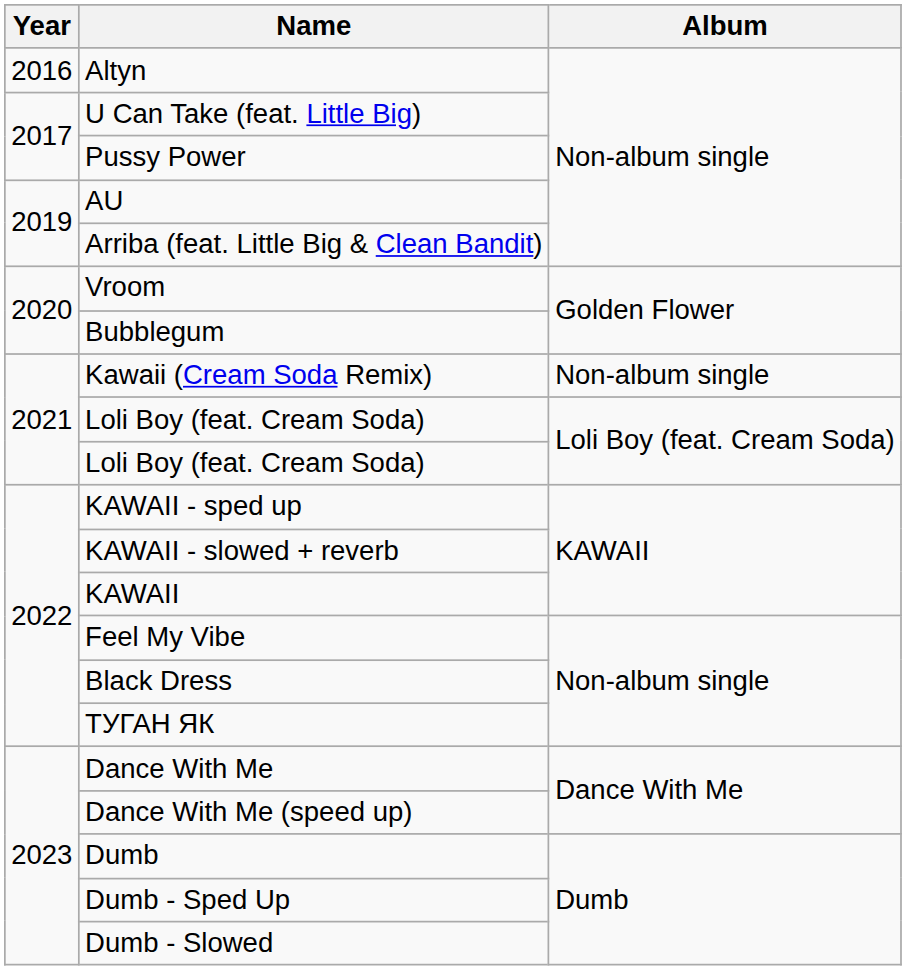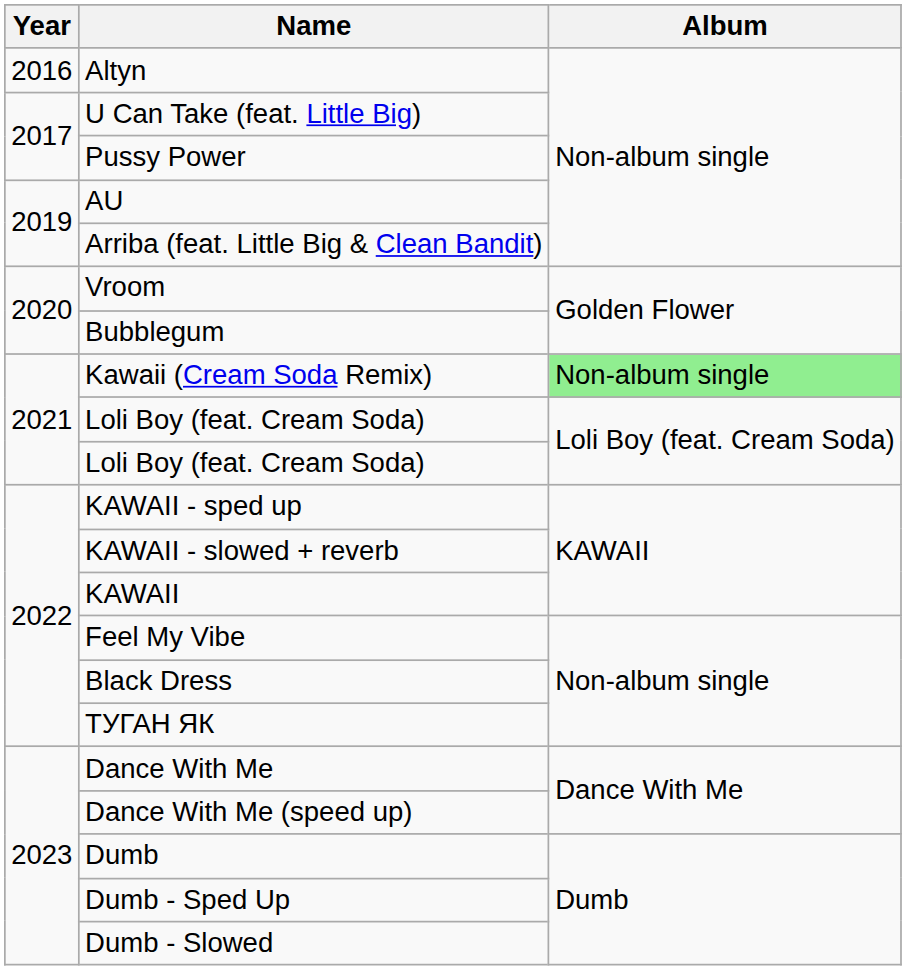Kawaii (Cream Soda Remix) | Album: no background -> lightgreen background
